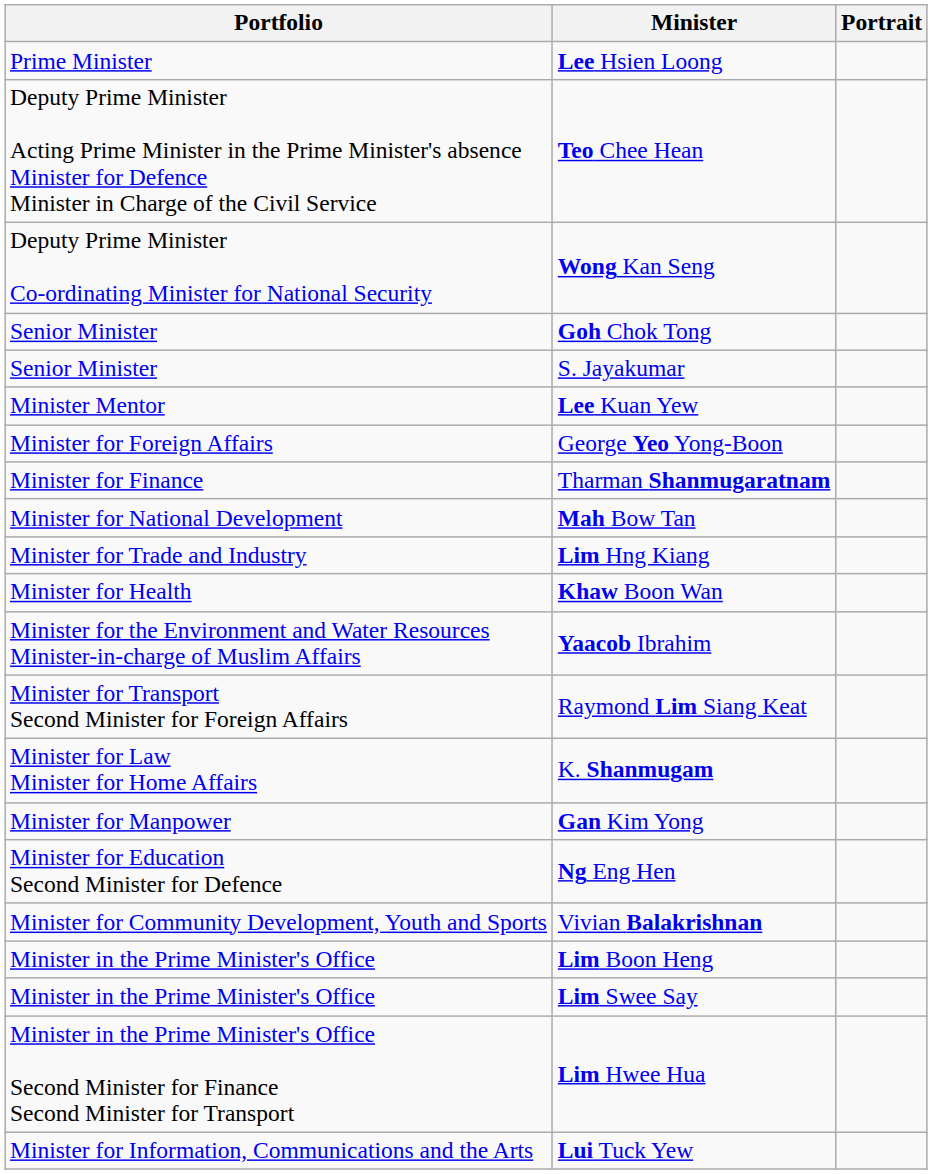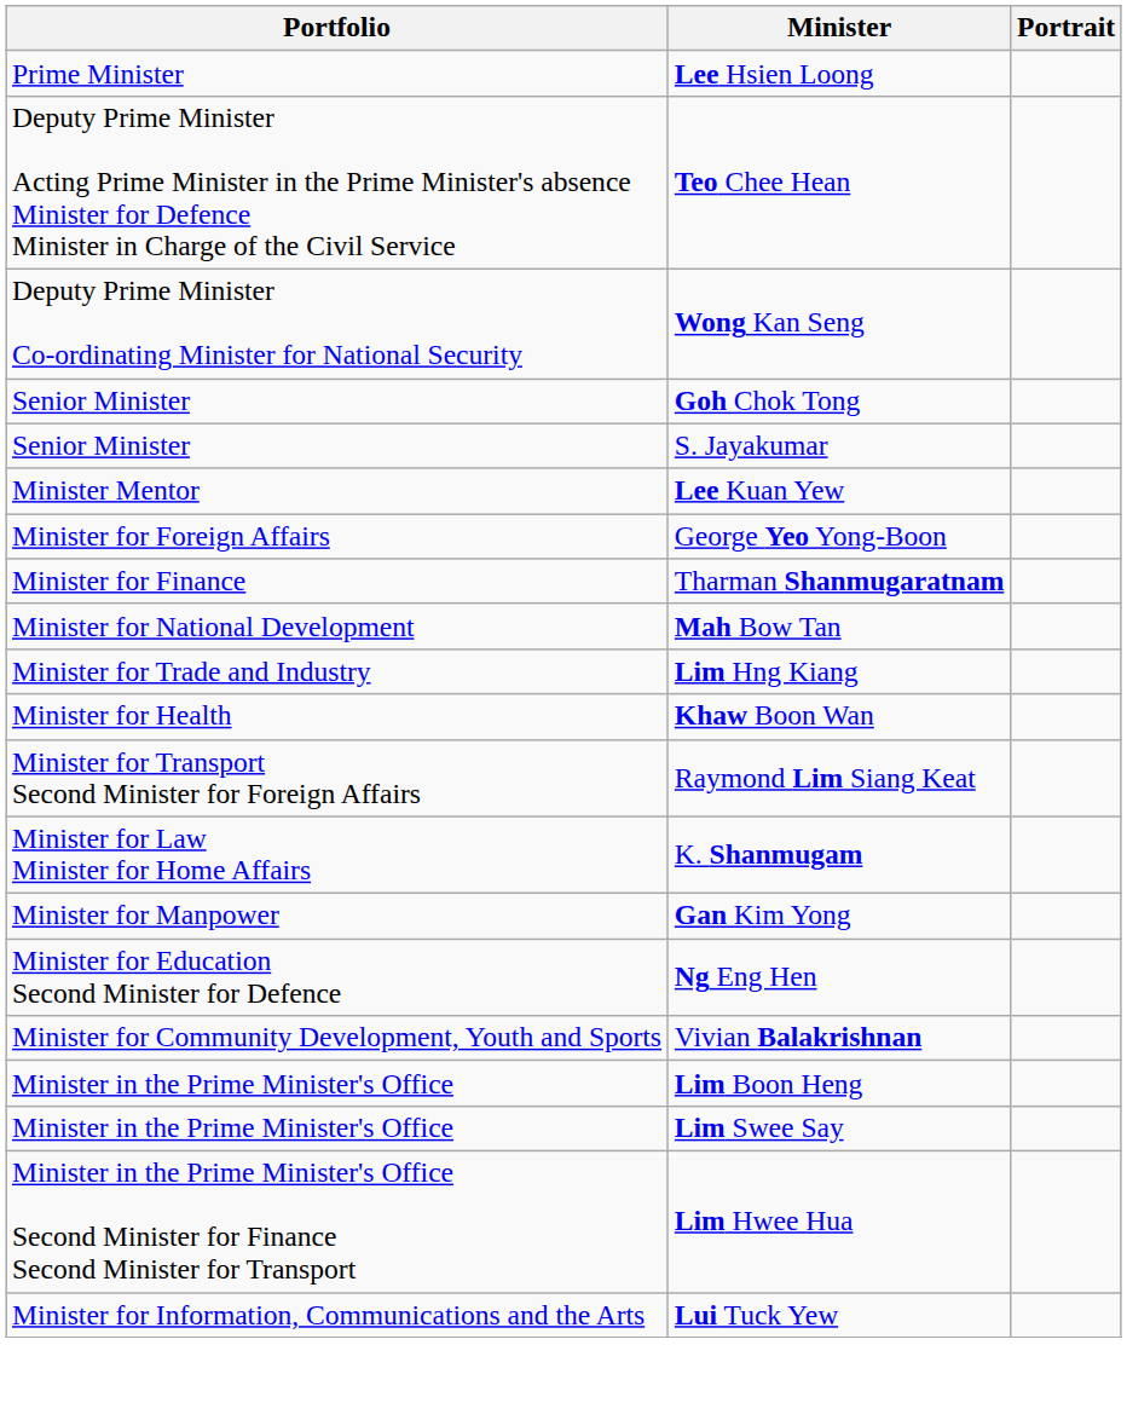- row: Minister for the Environment and Water Resources Minister-in-charge of Muslim Affairs | Yaacob Ibrahim
